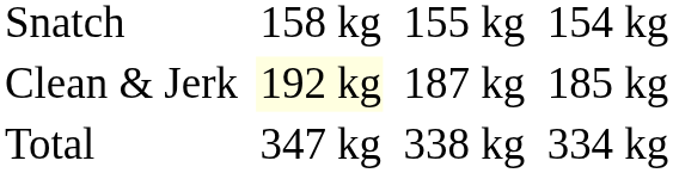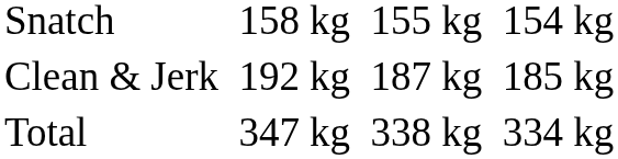Clean & Jerk | column 2: lightyellow background -> no background
